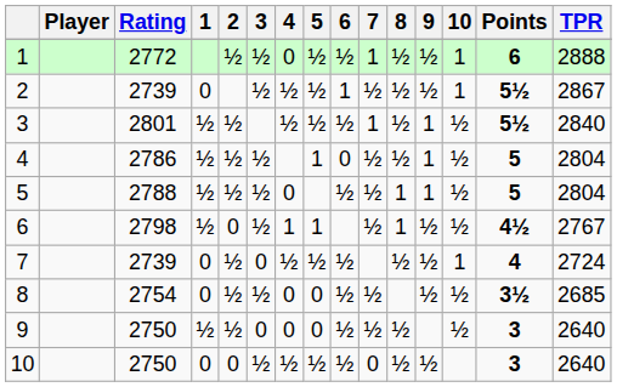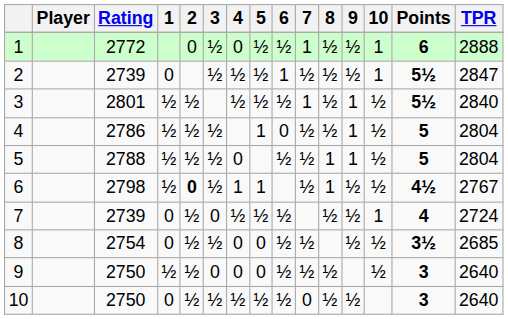row 2 | 2: ½ -> 0
row 3 | TPR: 2867 -> 2847
row 7 | 2: normal -> bold
row 11 | 2: 0 -> ½
